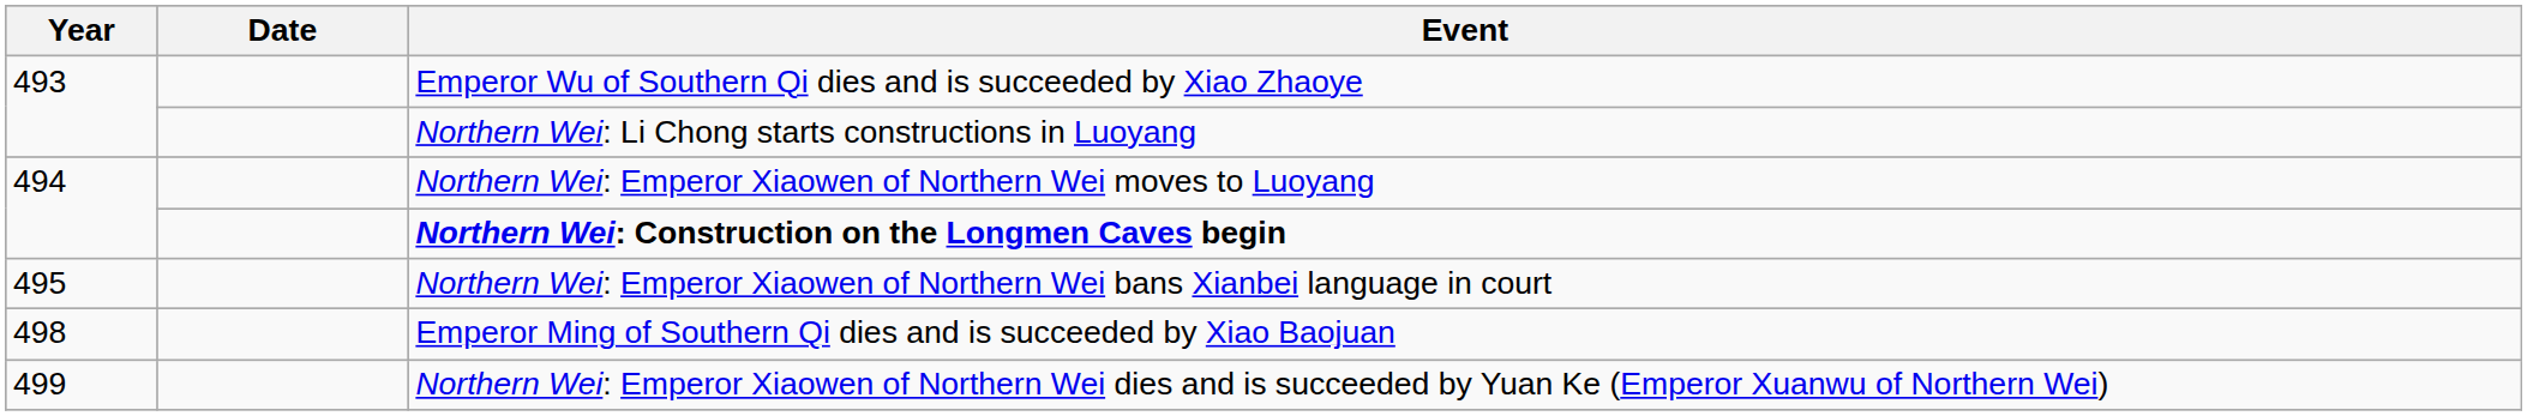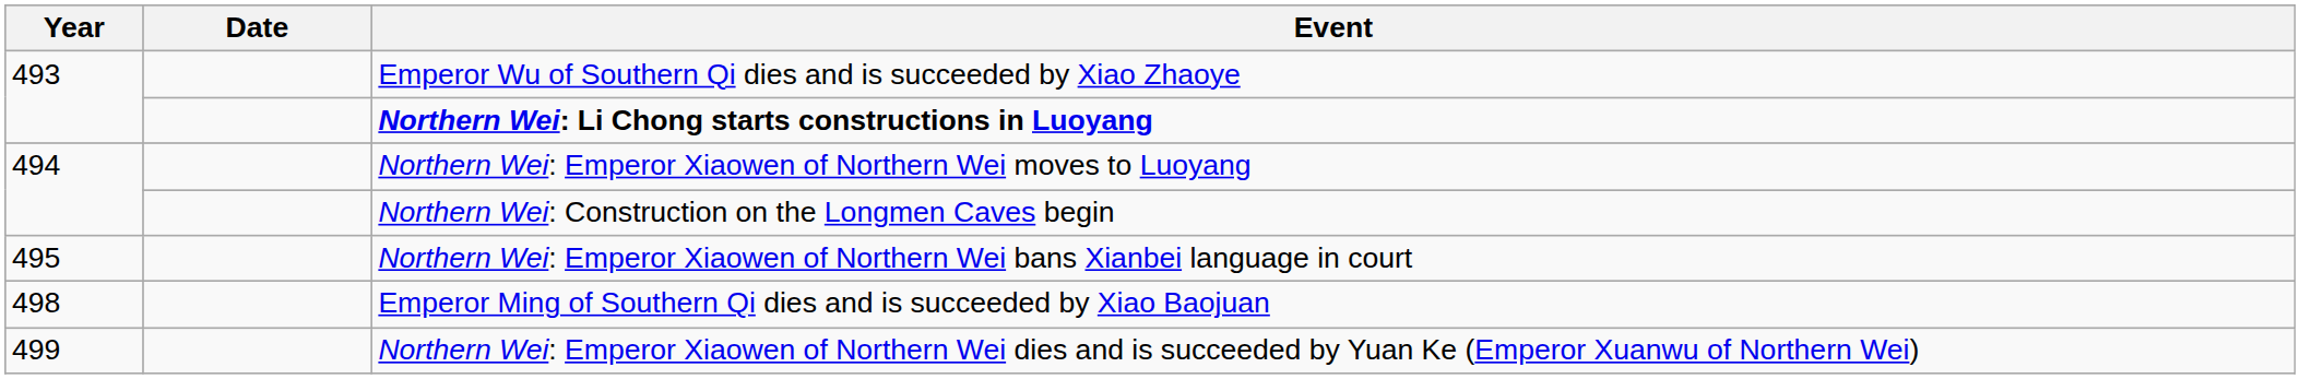Northern Wei: Li Chong starts constructions in Luoyang | Event: normal -> bold
Northern Wei: Construction on the Longmen Caves begin | Event: bold -> normal
